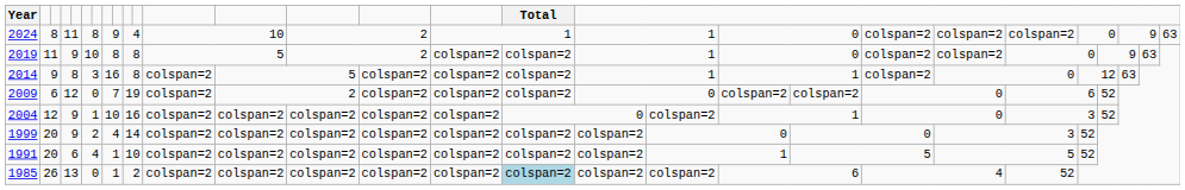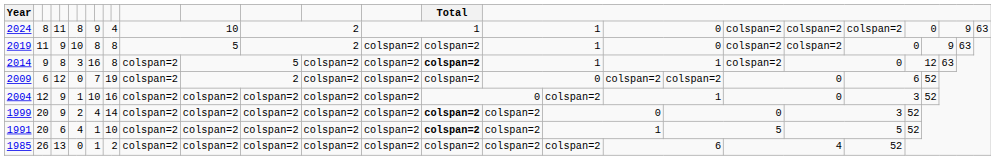2014 | Total: normal -> bold
1999 | Total: normal -> bold
1991 | Total: normal -> bold
1985 | Total: lightblue background -> no background
